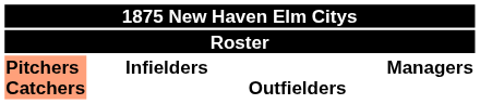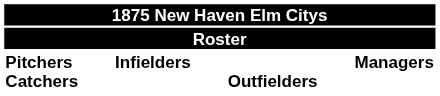Pitchers Catchers | column 1: lightsalmon background -> no background
